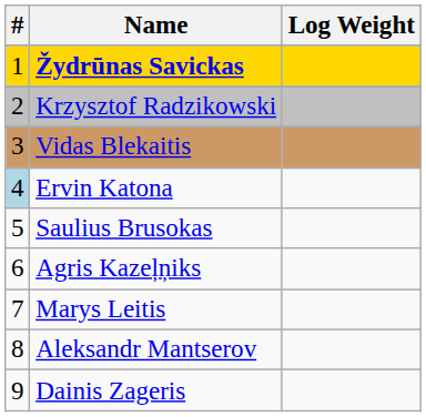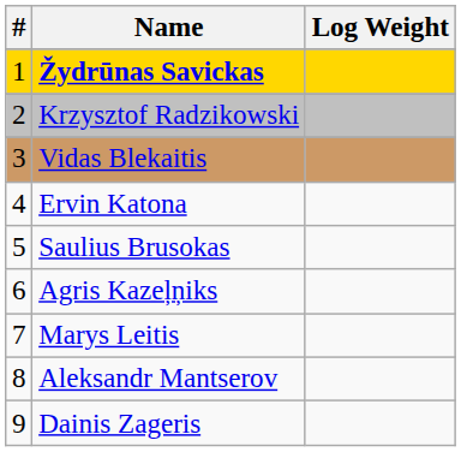Ervin Katona | #: lightblue background -> no background
